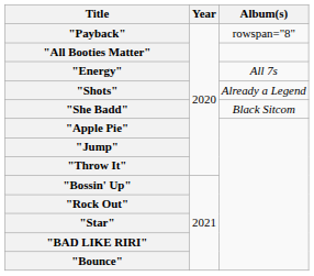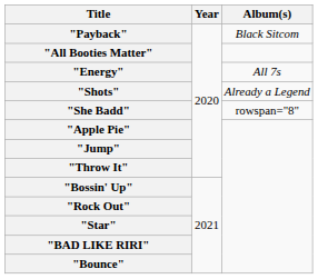"Payback" | Album(s): rowspan="8" -> Black Sitcom
"She Badd" | Album(s): Black Sitcom -> rowspan="8"
